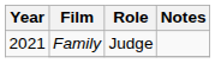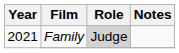Family | Role: no background -> lightgrey background
